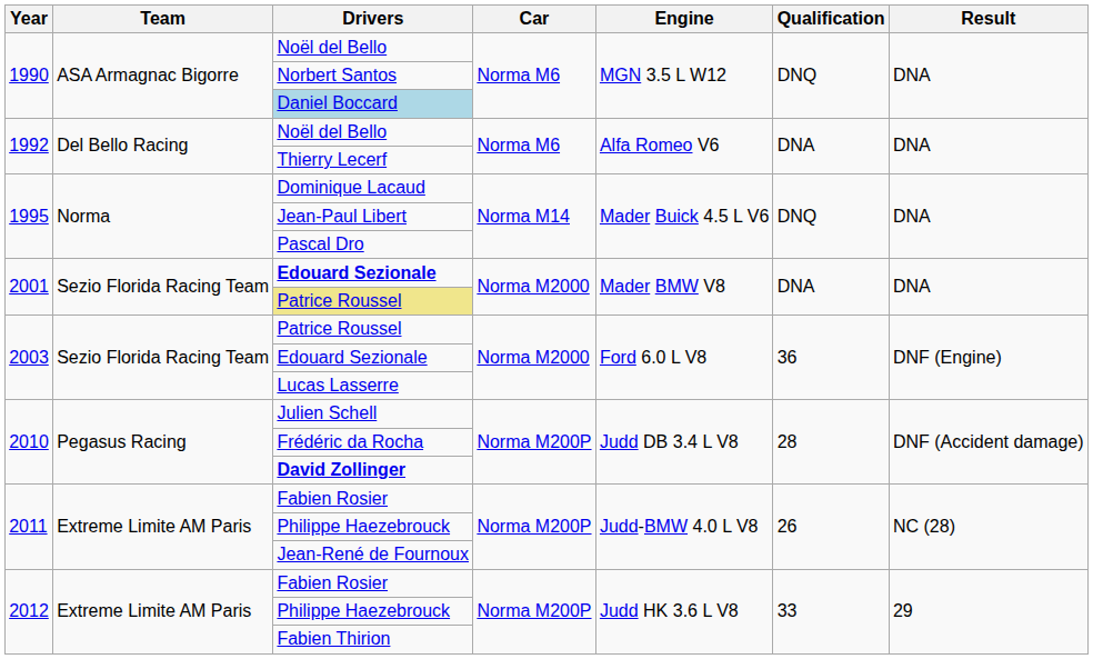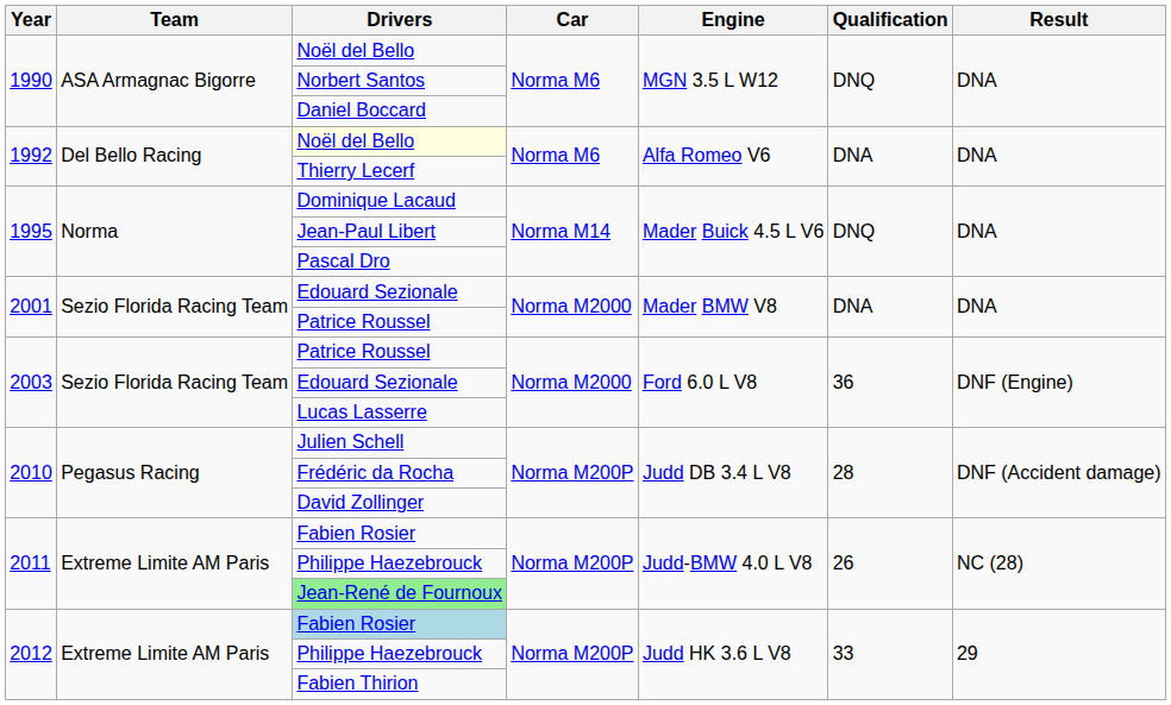Daniel Boccard | Drivers: lightblue background -> no background
1992 / Noël del Bello | Drivers: no background -> lightyellow background
2001 / Edouard Sezionale | Drivers: bold -> normal
2001 / Patrice Roussel | Drivers: khaki background -> no background
David Zollinger | Drivers: bold -> normal
Jean-René de Fournoux | Drivers: no background -> lightgreen background
2012 / Fabien Rosier | Drivers: no background -> lightblue background
